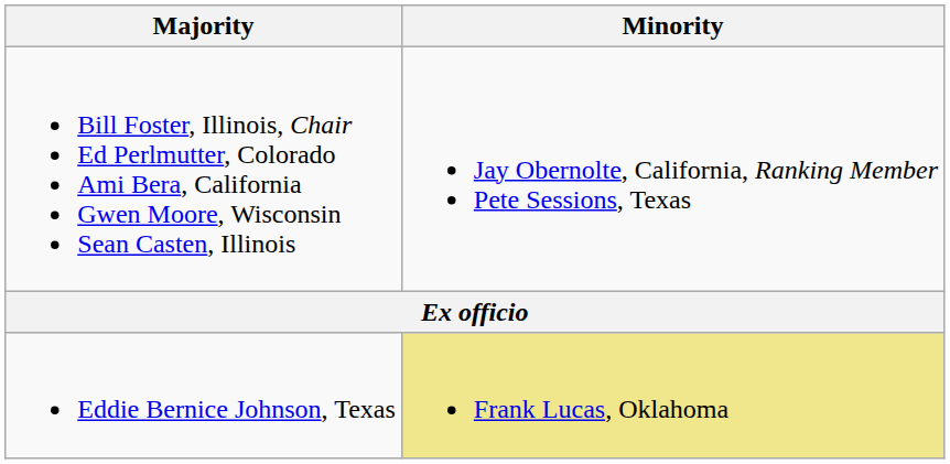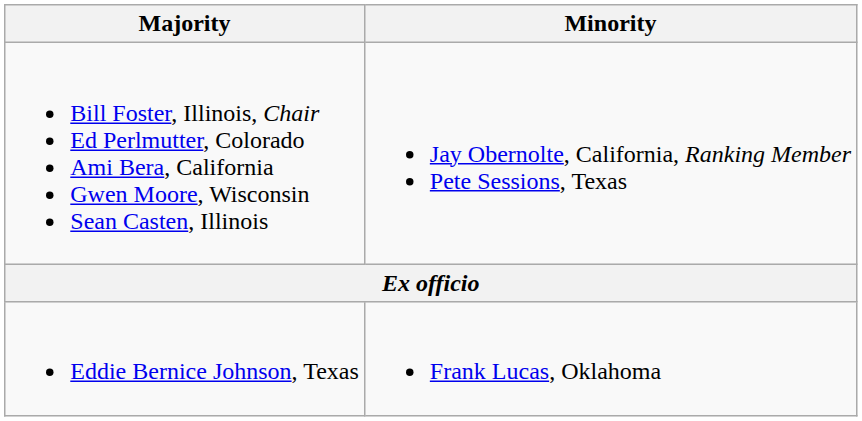Eddie Bernice Johnson, Texas | Minority: khaki background -> no background
